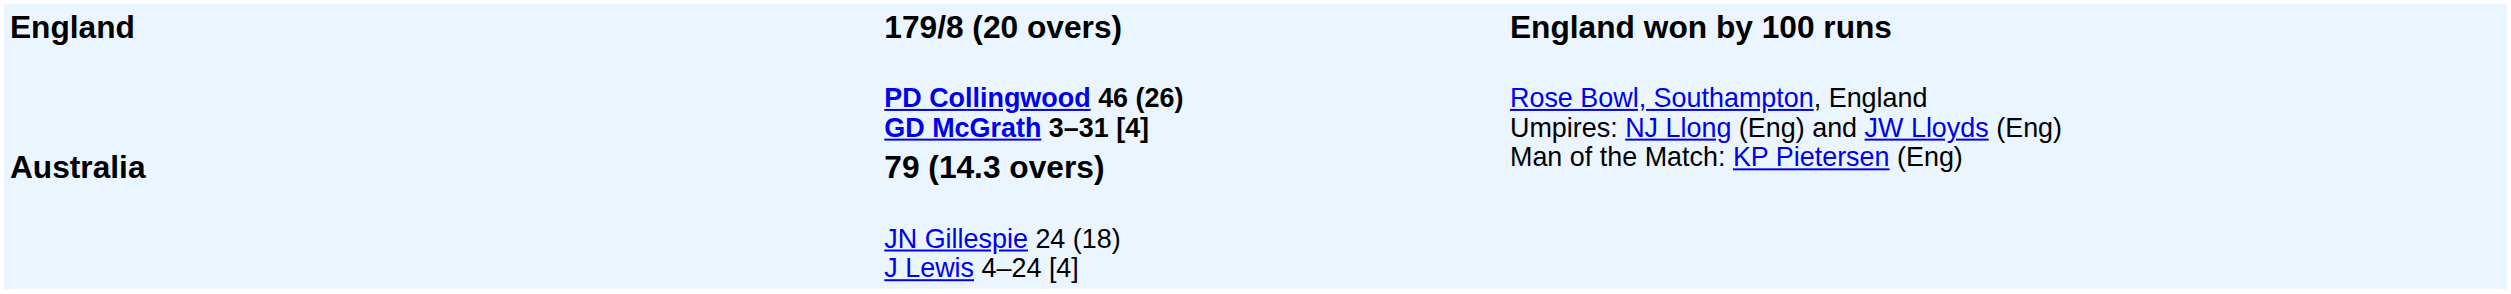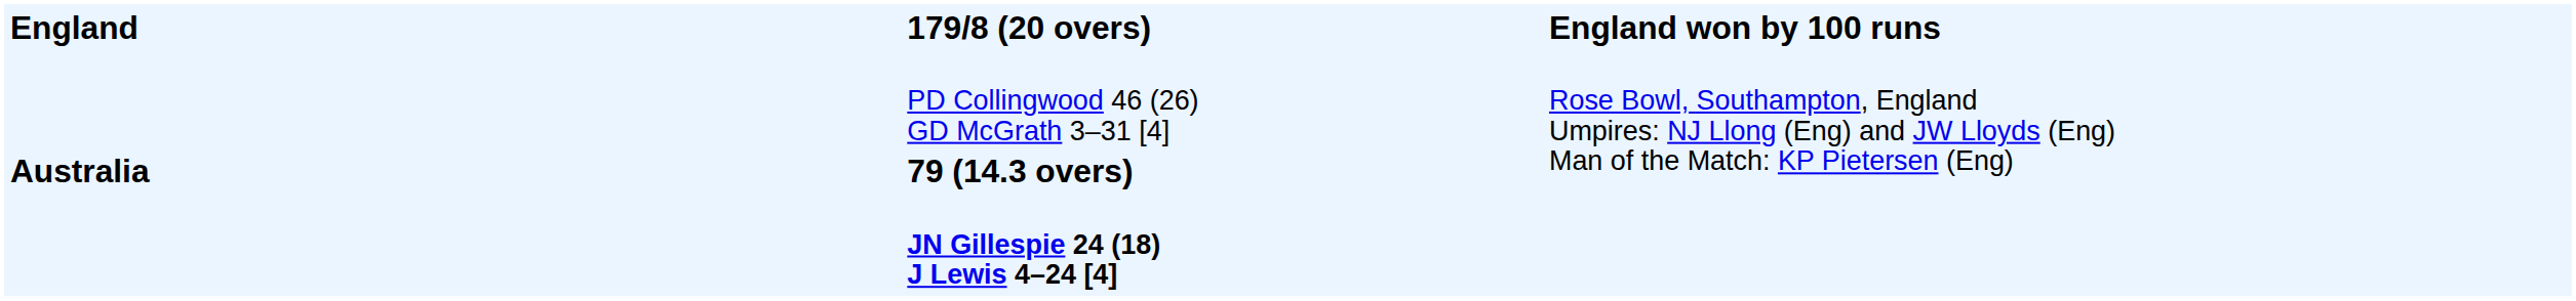PD Collingwood 46 (26) GD McGrath 3–31 [4] | 179/8 (20 overs): bold -> normal
JN Gillespie 24 (18) J Lewis 4–24 [4] | 179/8 (20 overs): normal -> bold
